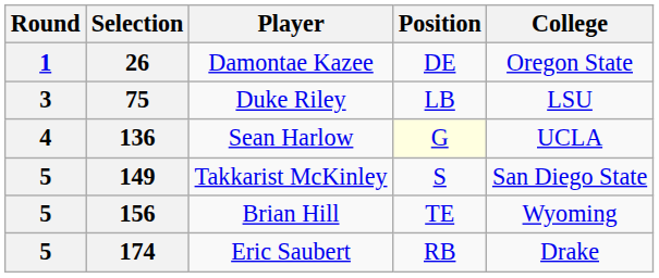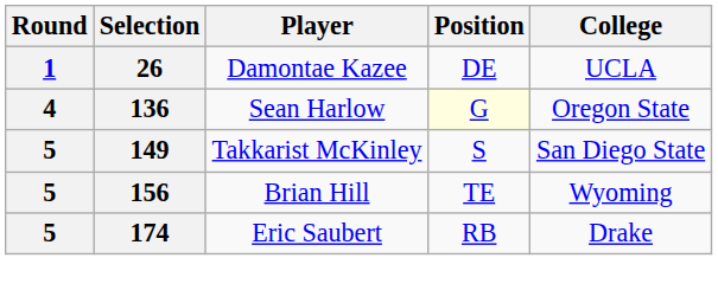26 | College: Oregon State -> UCLA
- row: 3 | 75 | Duke Riley | LB | LSU
136 | College: UCLA -> Oregon State
